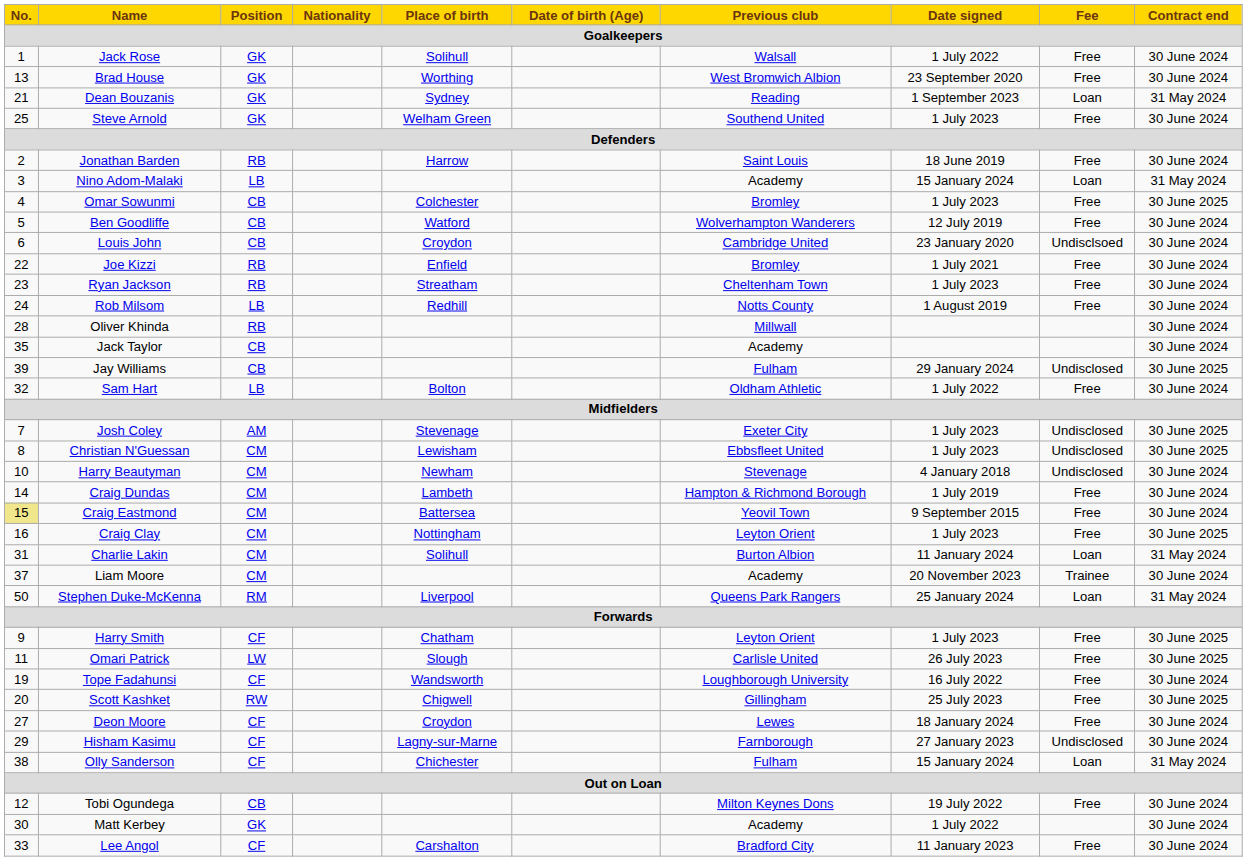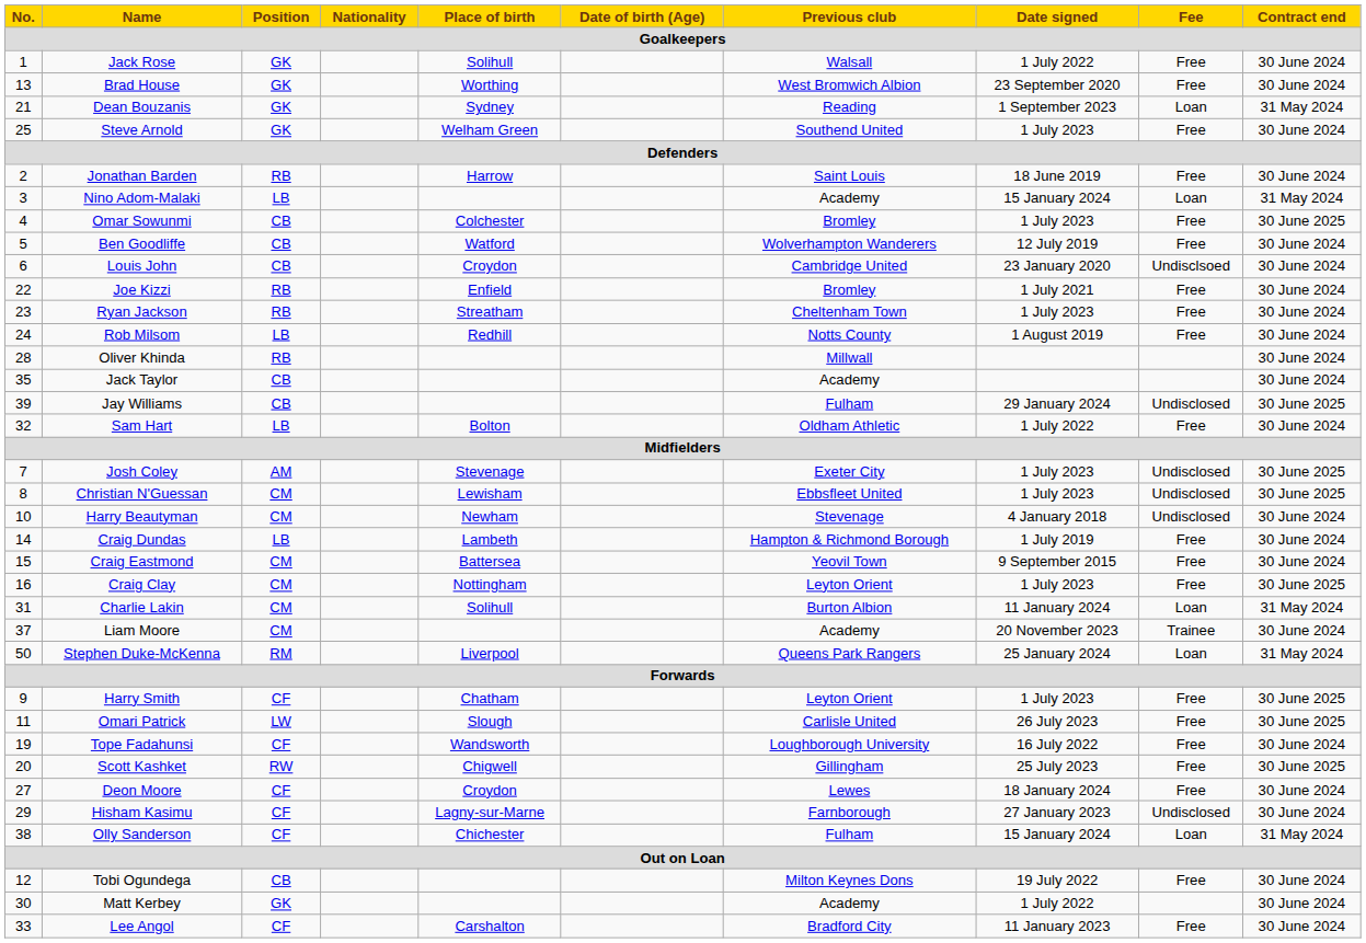Craig Dundas | Position: CM -> LB
Craig Eastmond | No.: khaki background -> no background
